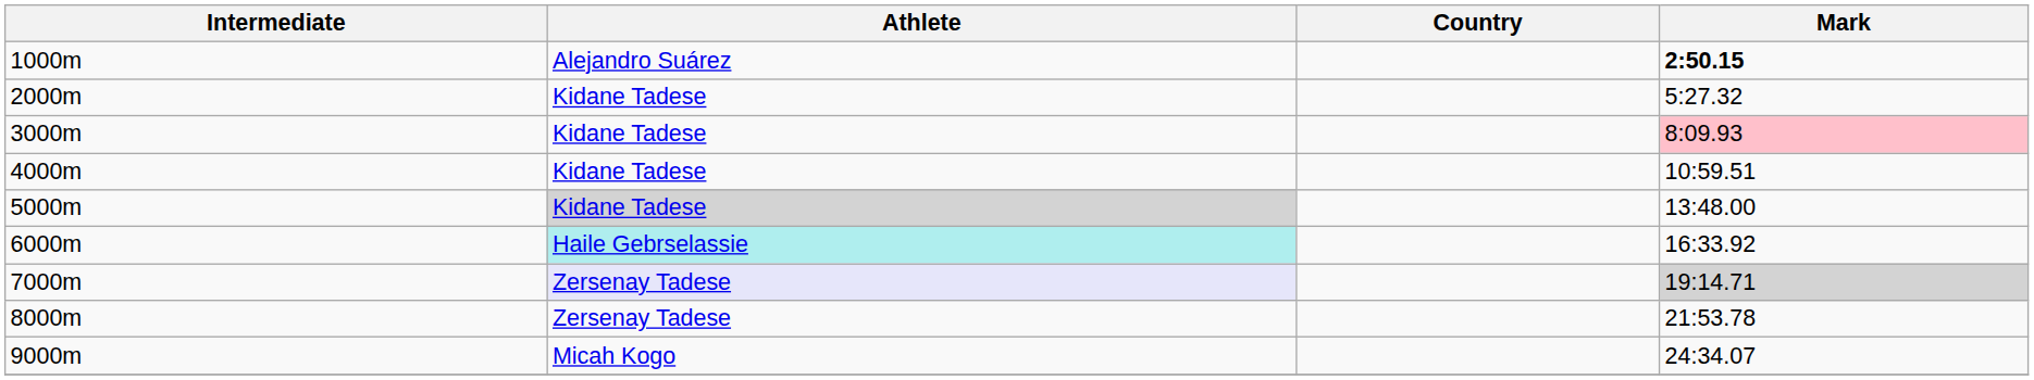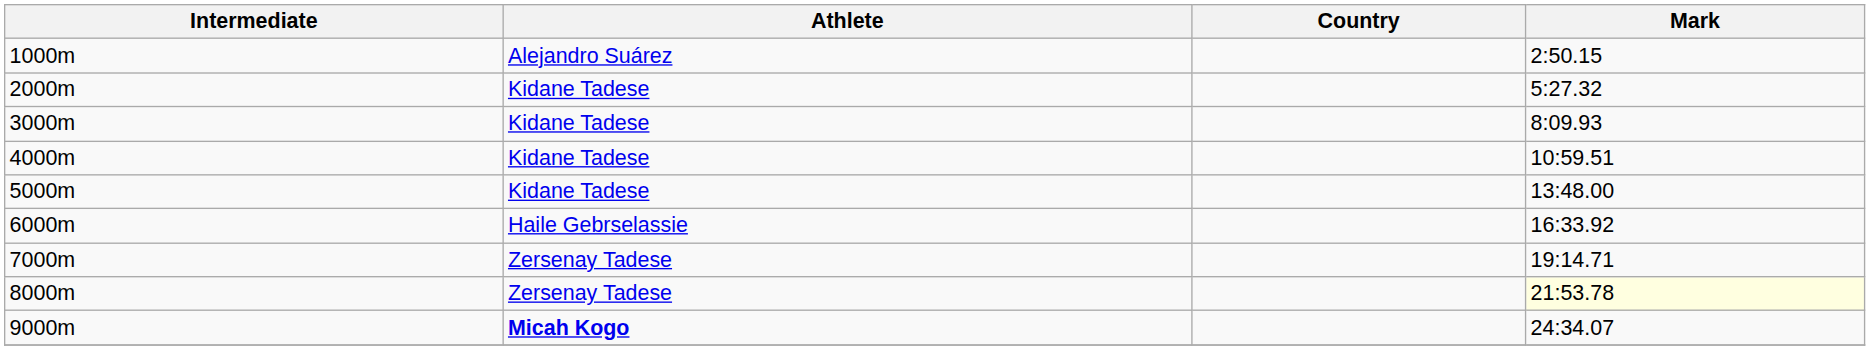1000m | Mark: bold -> normal
3000m | Mark: pink background -> no background
5000m | Athlete: lightgrey background -> no background
6000m | Athlete: paleturquoise background -> no background
7000m | Athlete: lavender background -> no background
7000m | Mark: lightgrey background -> no background
8000m | Mark: no background -> lightyellow background
9000m | Athlete: normal -> bold
